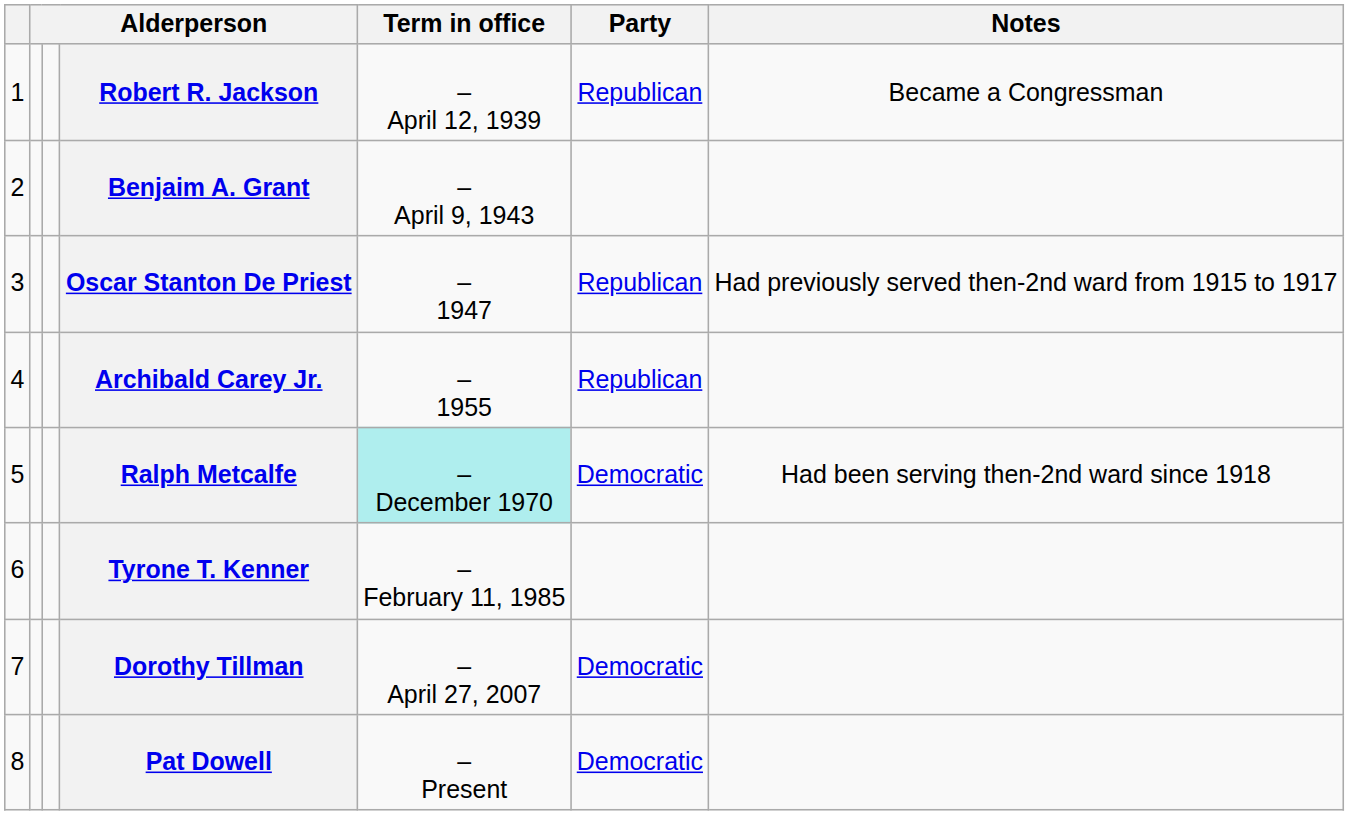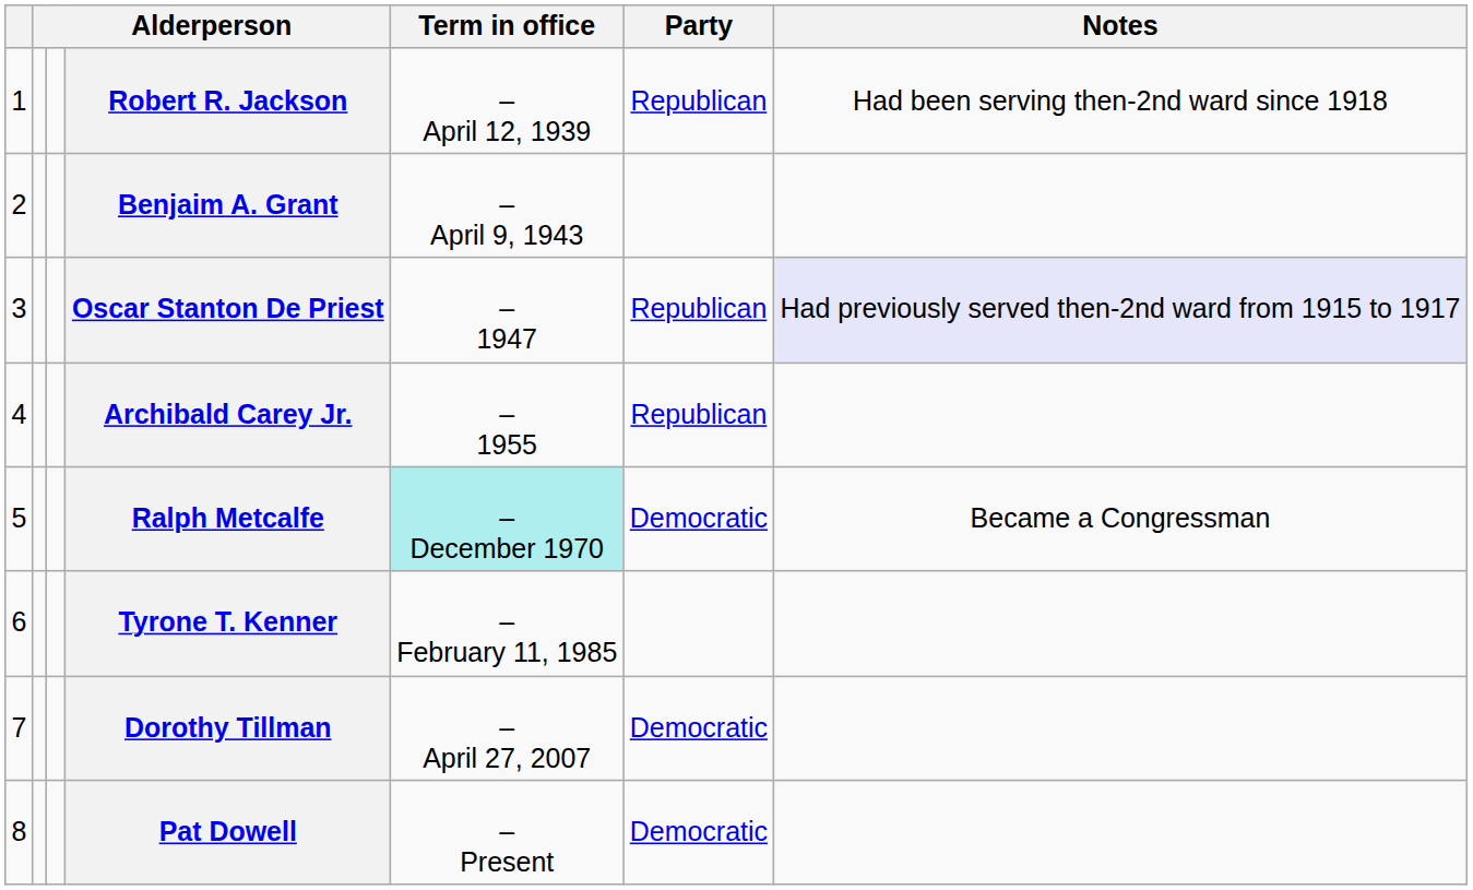Robert R. Jackson | Notes: Became a Congressman -> Had been serving then-2nd ward since 1918
Oscar Stanton De Priest | Notes: no background -> lavender background
Ralph Metcalfe | Notes: Had been serving then-2nd ward since 1918 -> Became a Congressman
